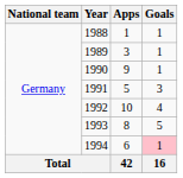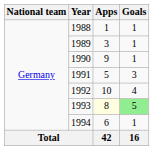1993 | Apps: no background -> lightyellow background
1993 | Goals: no background -> lightgreen background
1994 | Goals: pink background -> no background
